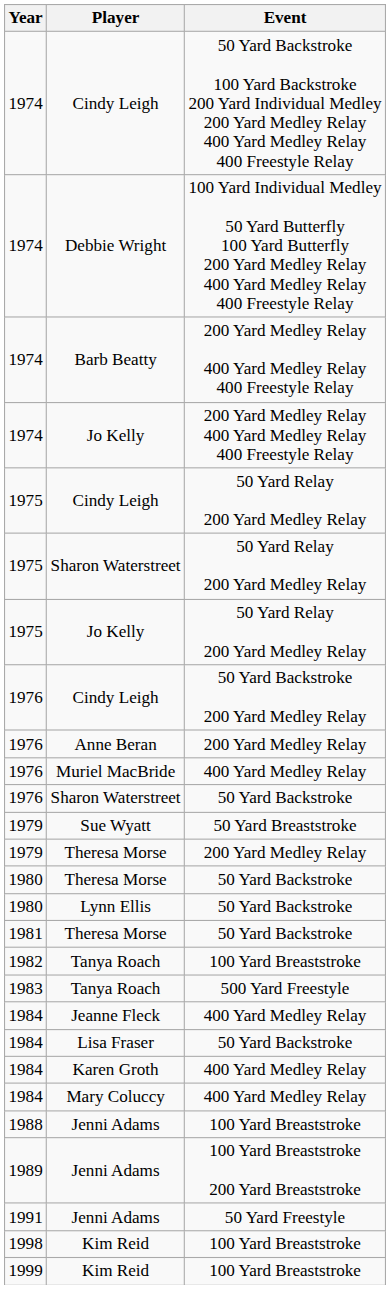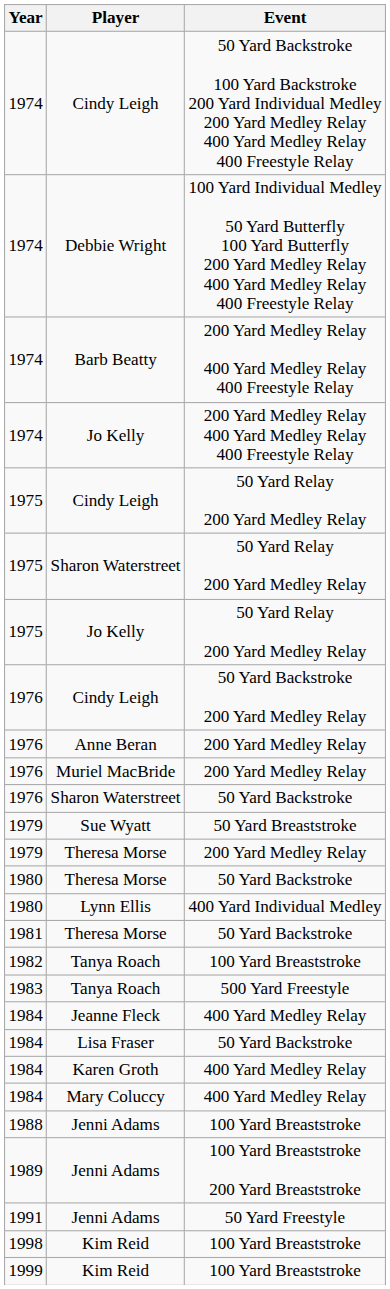Muriel MacBride | Event: 400 Yard Medley Relay -> 200 Yard Medley Relay
Lynn Ellis | Event: 50 Yard Backstroke -> 400 Yard Individual Medley
